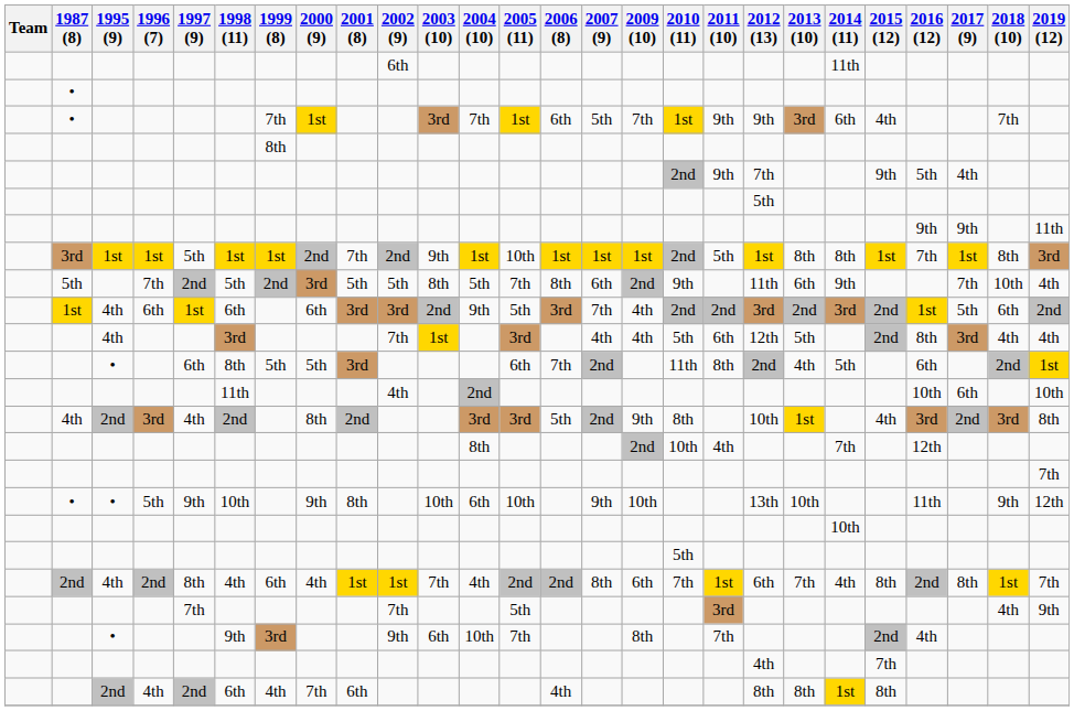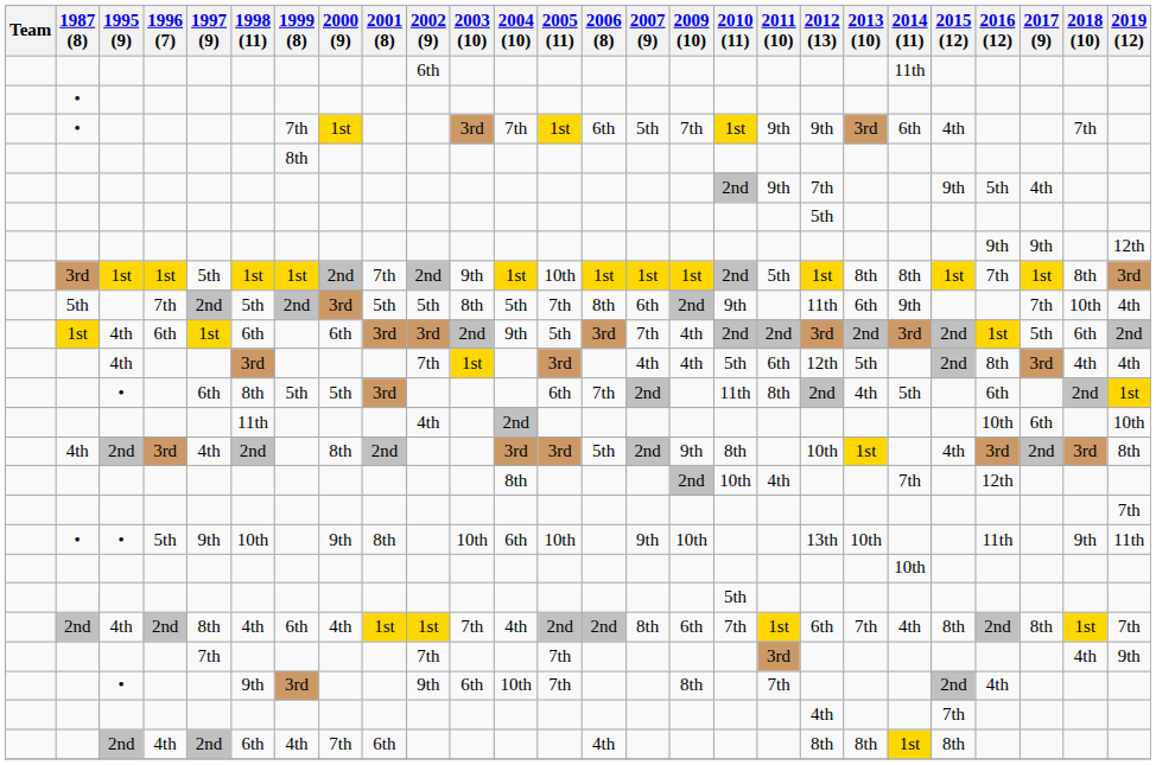row 8 | 2019 (12): 11th -> 12th
row 18 | 2019 (12): 12th -> 11th
row 22 | 2005 (11): 5th -> 7th
